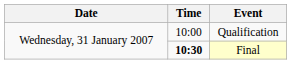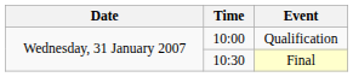Final | Time: bold -> normal
